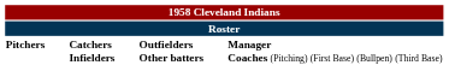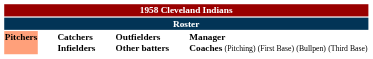Pitchers | column 1: no background -> lightsalmon background
